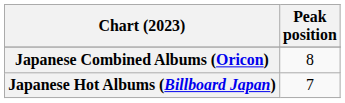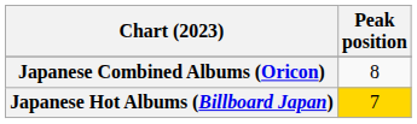Japanese Hot Albums (Billboard Japan) | Peak position: no background -> gold background
